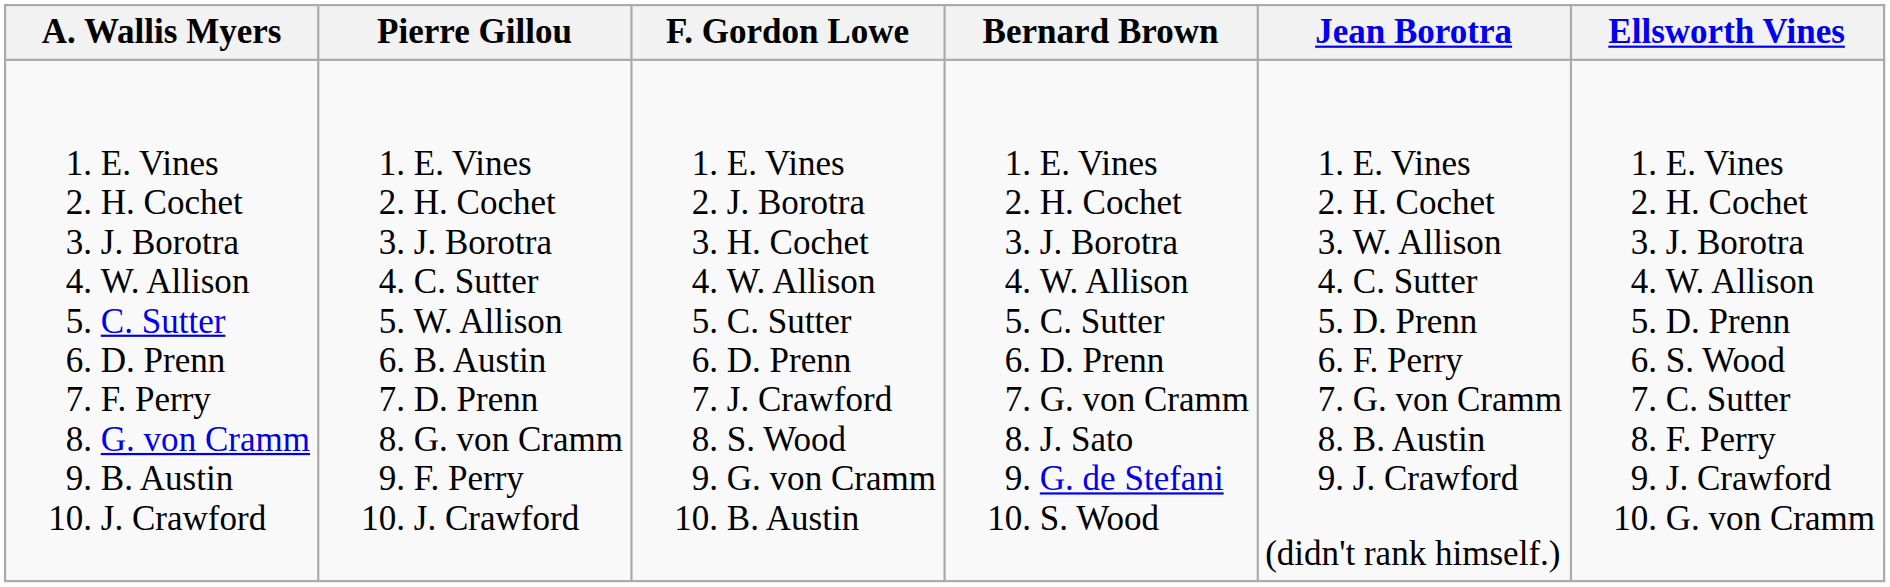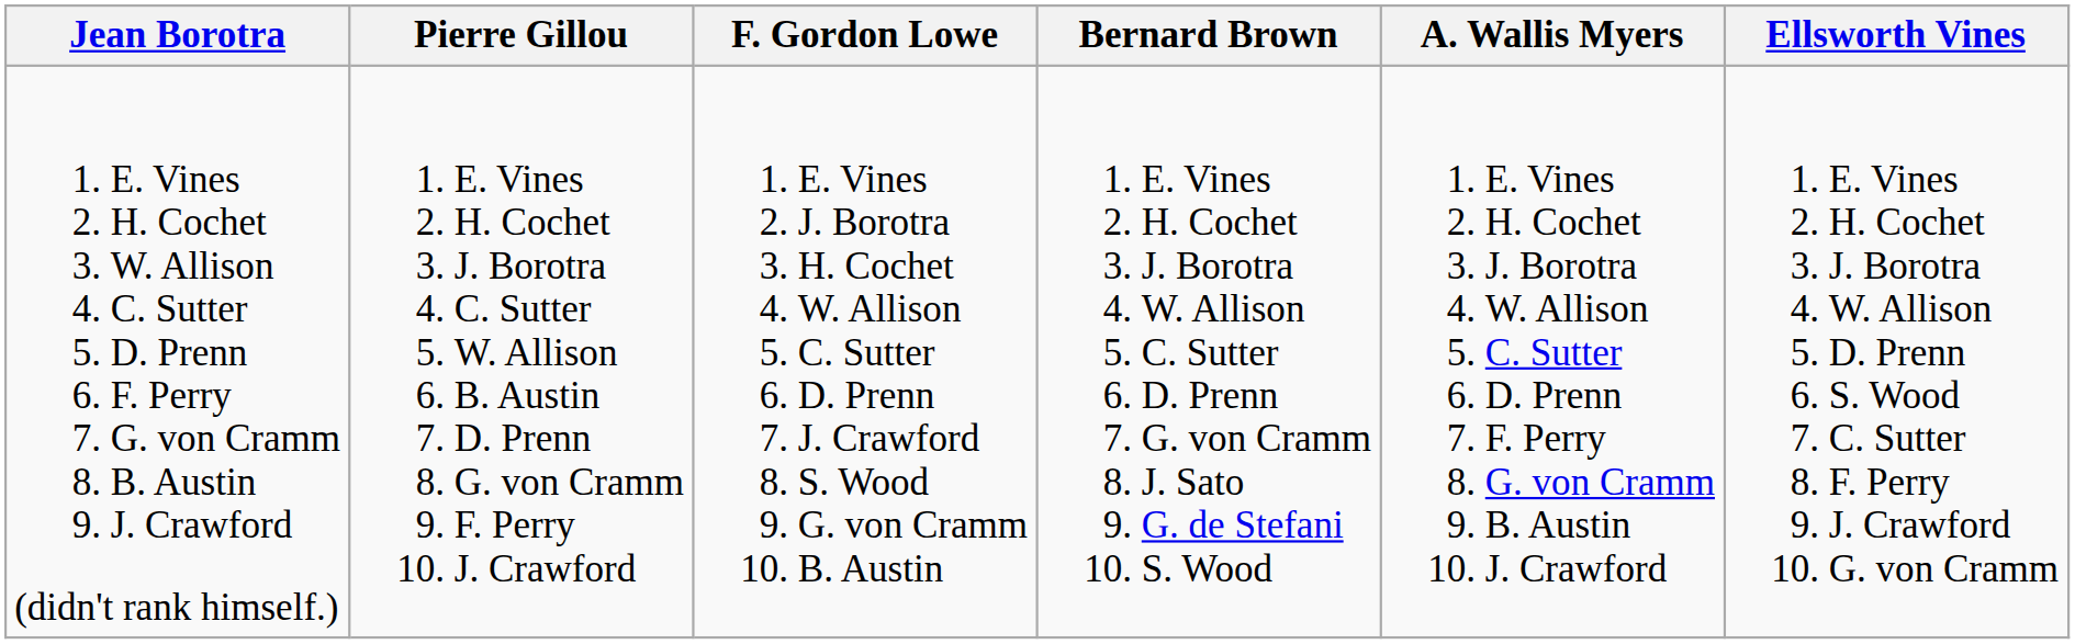columns swapped: A. Wallis Myers <-> Jean Borotra
